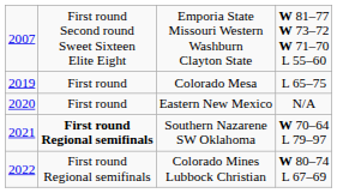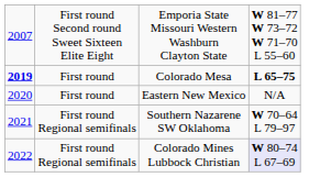Colorado Mesa | column 1: normal -> bold
Colorado Mesa | column 4: normal -> bold
Southern Nazarene SW Oklahoma | column 2: bold -> normal
Colorado Mines Lubbock Christian | column 4: no background -> lavender background
